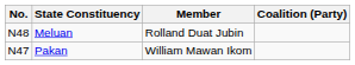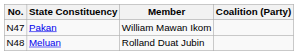rows swapped: Pakan <-> Meluan
